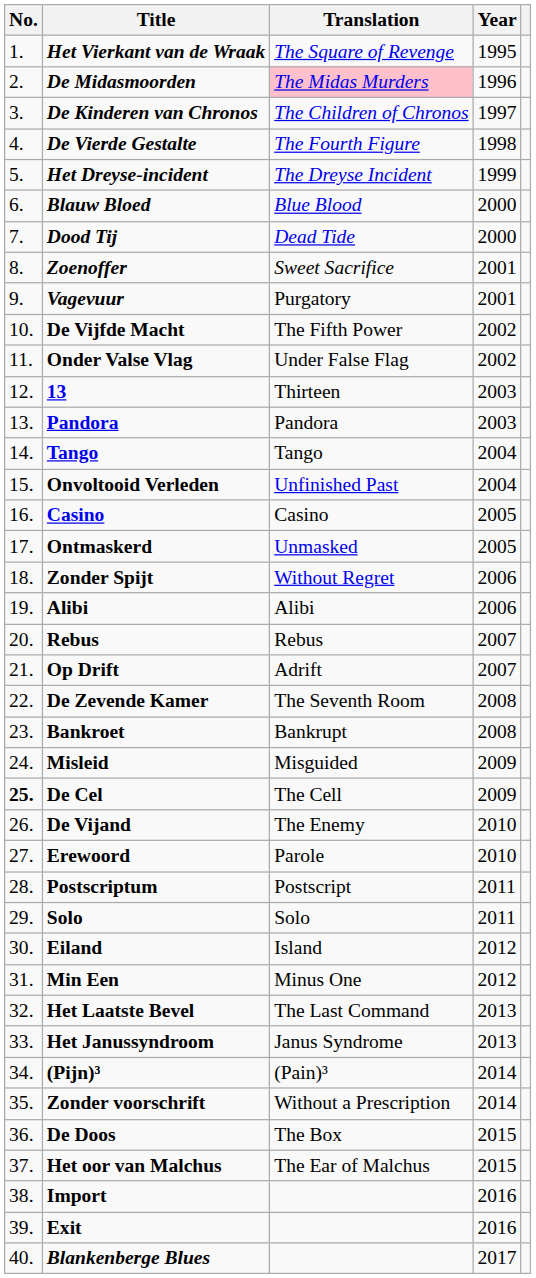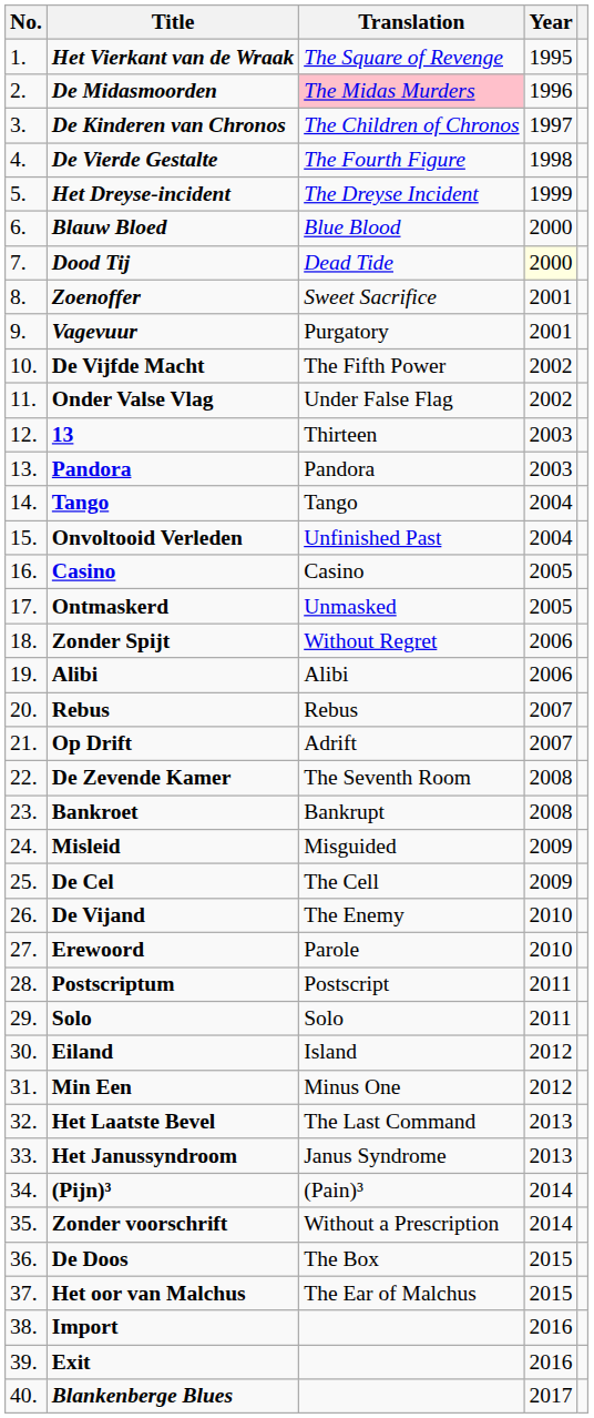Dood Tij | Year: no background -> lightyellow background
De Cel | No.: bold -> normal
